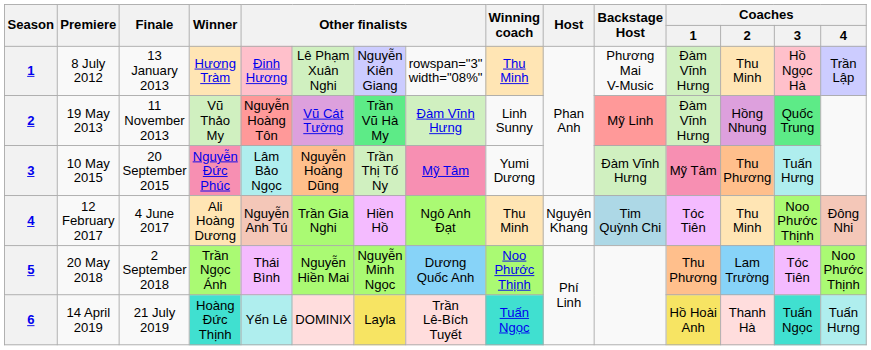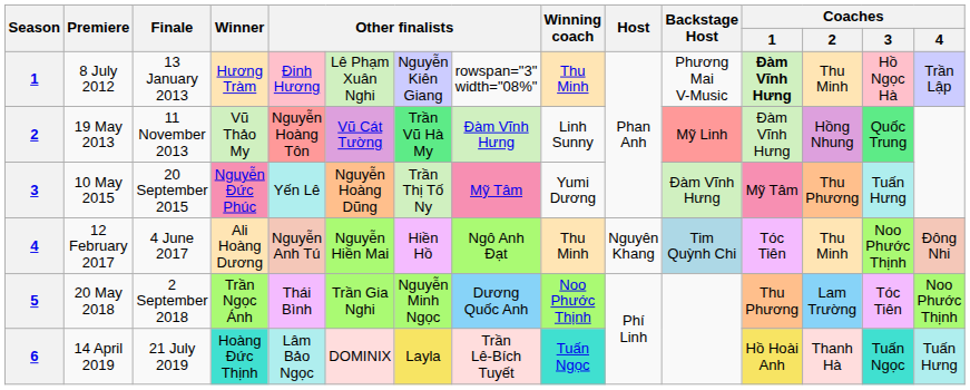8 July 2012 | Coaches / 1: normal -> bold
10 May 2015 | column 5: Lâm Bảo Ngọc -> Yến Lê
12 February 2017 | column 6: Trần Gia Nghi -> Nguyễn Hiền Mai
20 May 2018 | column 6: Nguyễn Hiền Mai -> Trần Gia Nghi
14 April 2019 | column 5: Yến Lê -> Lâm Bảo Ngọc
